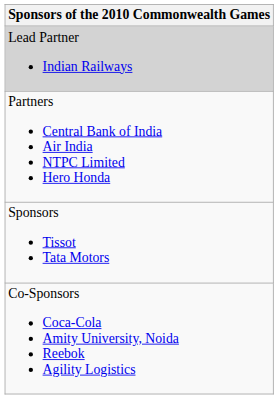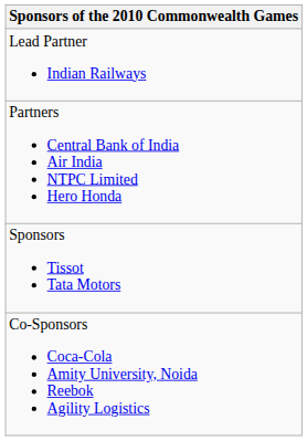row 2 | column 1: lightgrey background -> no background
